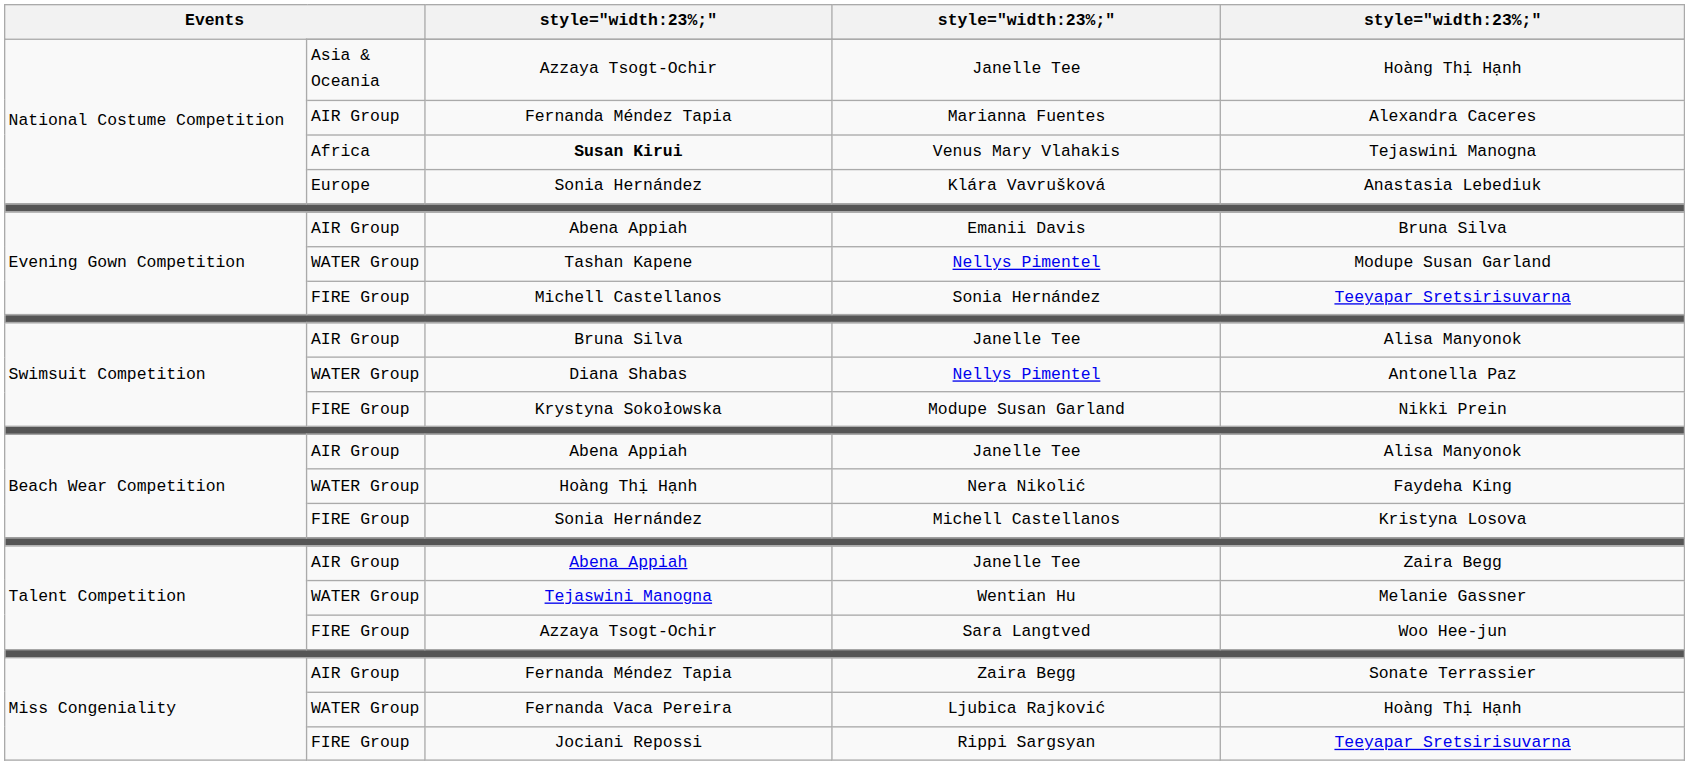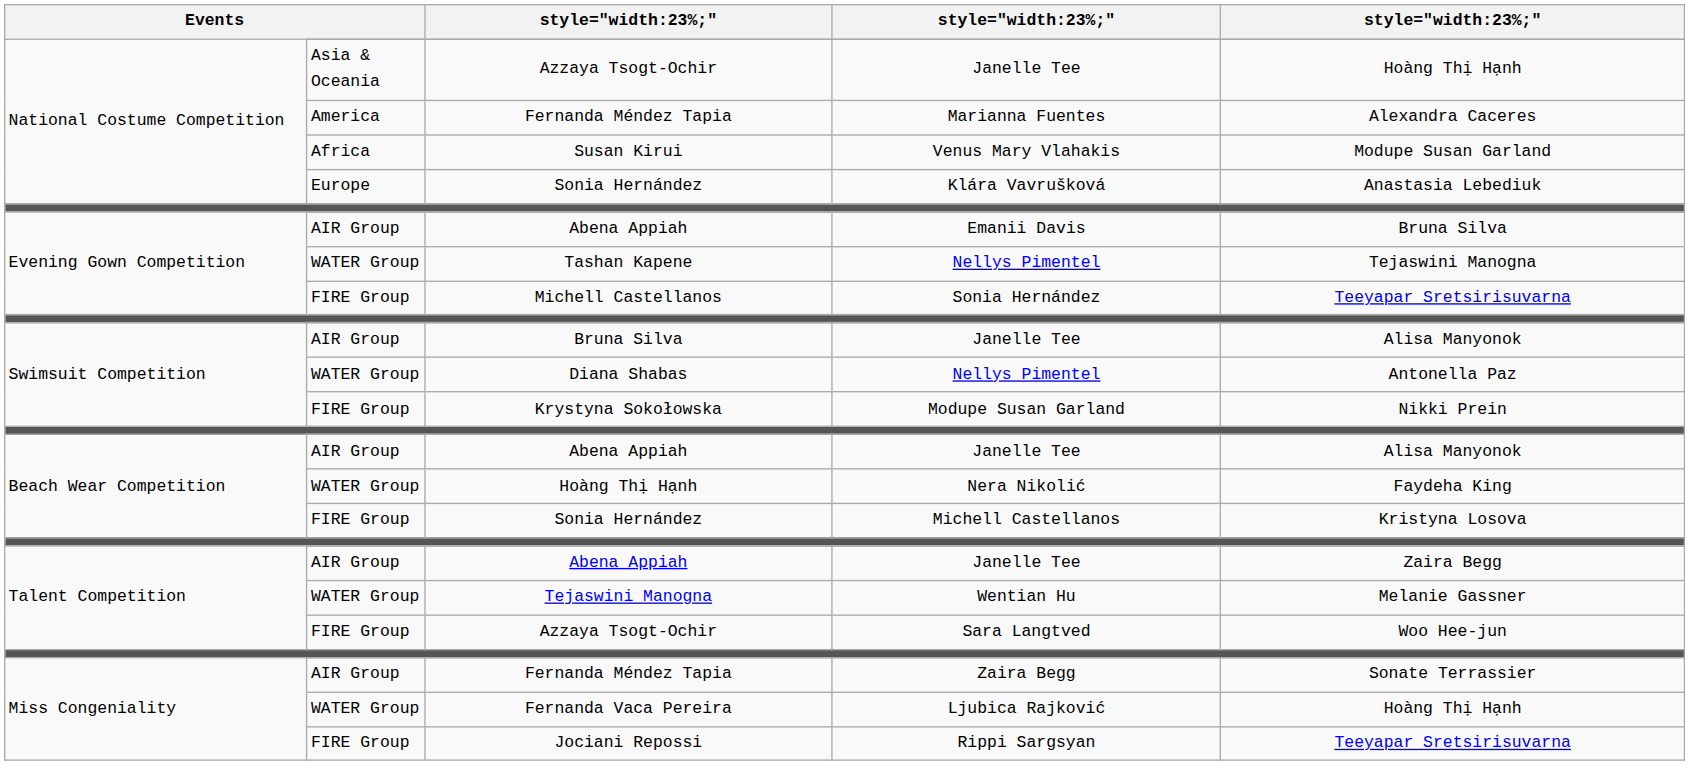Marianna Fuentes | column 2: AIR Group -> America
Venus Mary Vlahakis | column 3: bold -> normal
Venus Mary Vlahakis | column 5: Tejaswini Manogna -> Modupe Susan Garland
Evening Gown Competition / Nellys Pimentel | column 5: Modupe Susan Garland -> Tejaswini Manogna
